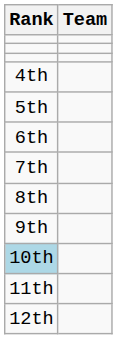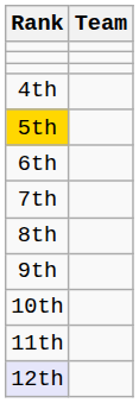row 6 | Rank: no background -> gold background
row 11 | Rank: lightblue background -> no background
row 13 | Rank: no background -> lavender background
